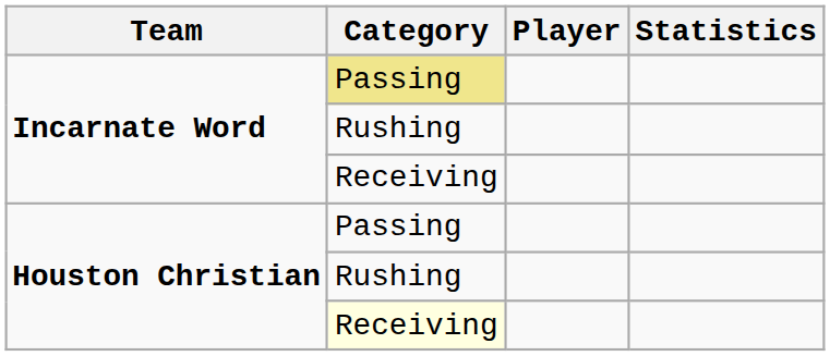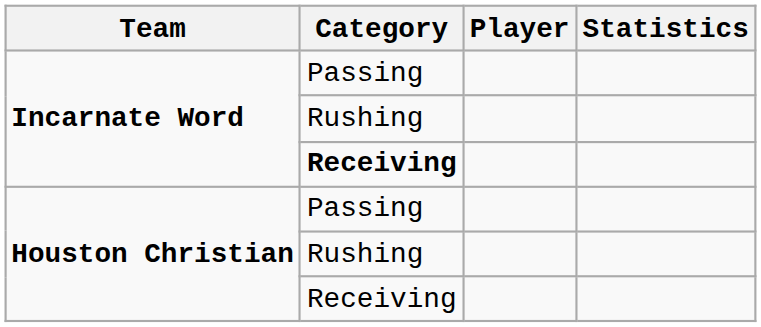Incarnate Word / Passing | Category: khaki background -> no background
Incarnate Word / Receiving | Category: normal -> bold
Houston Christian / Receiving | Category: lightyellow background -> no background
